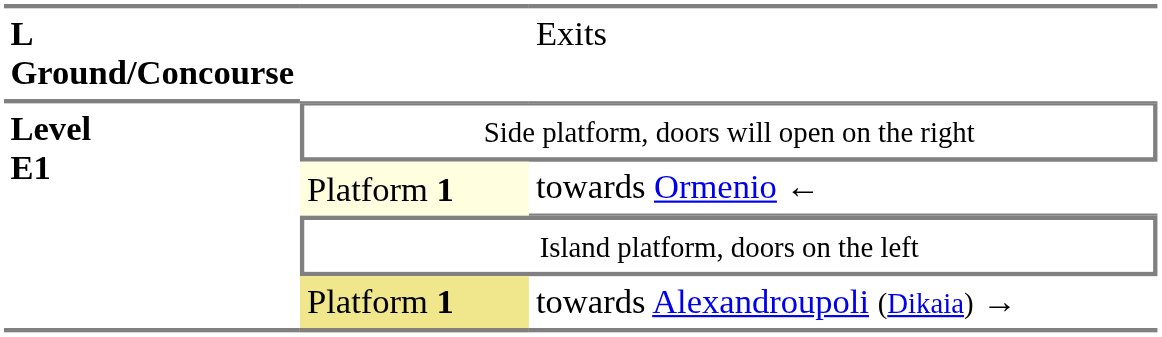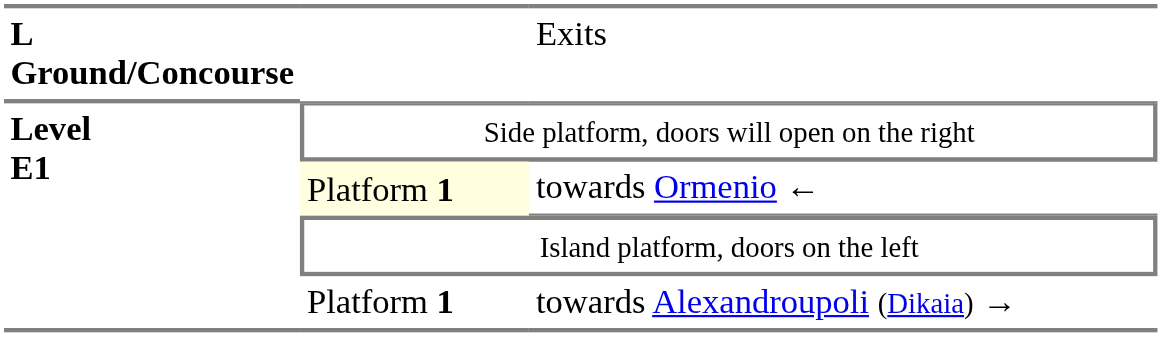towards Alexandroupoli (Dikaia) → | column 2: khaki background -> no background
